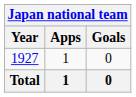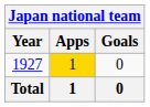1927 | Apps: no background -> gold background
